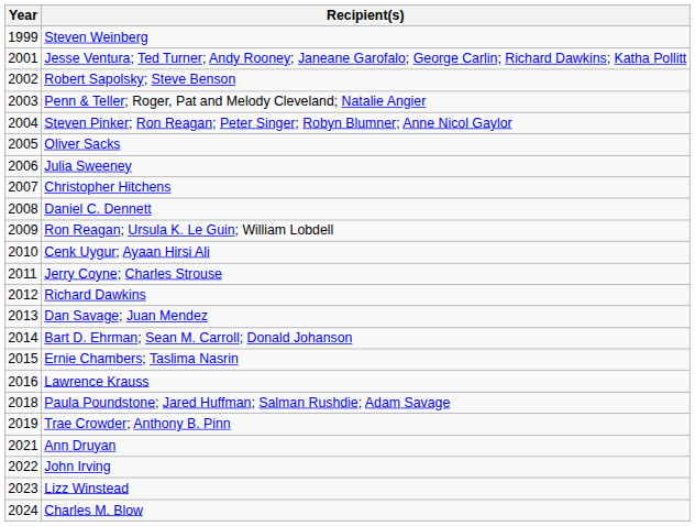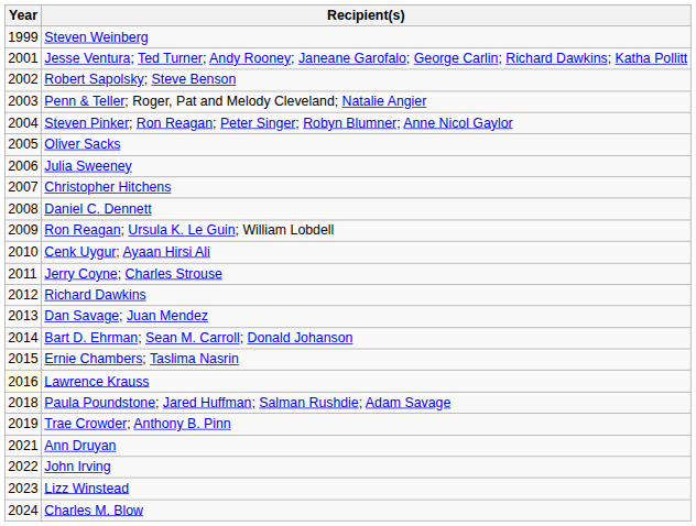Lawrence Krauss | Year: no background -> lightyellow background
